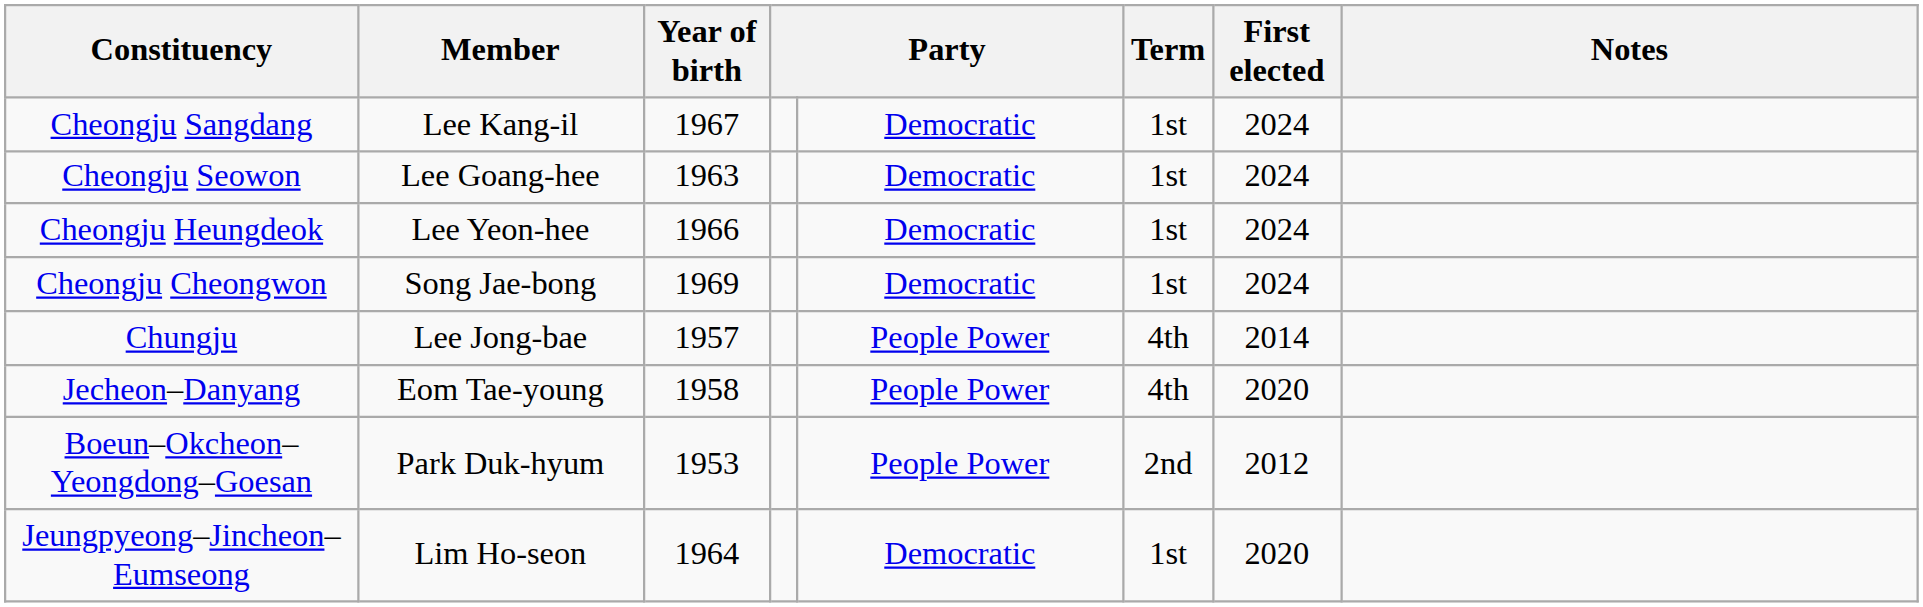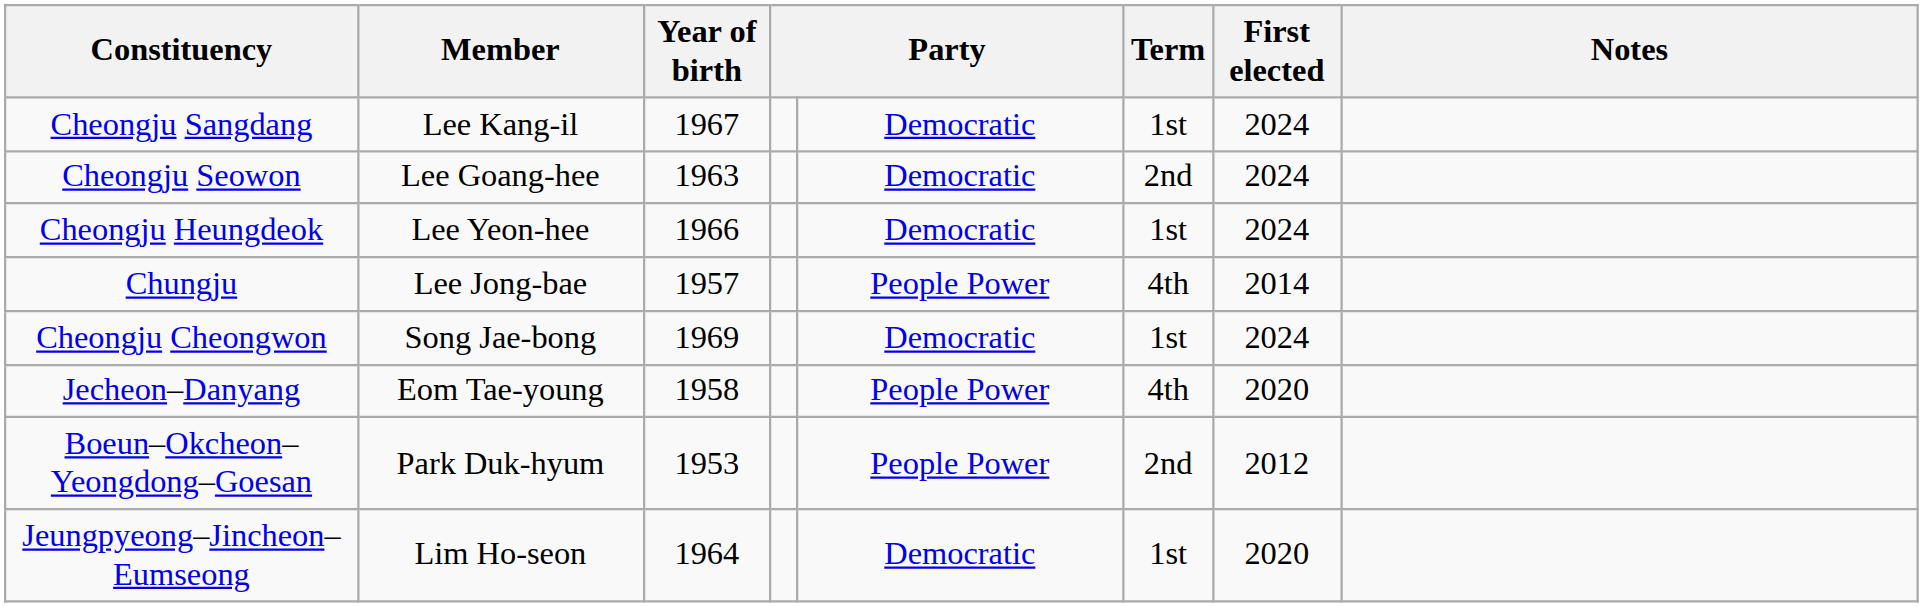Cheongju Seowon | Term: 1st -> 2nd
rows swapped: Cheongju Cheongwon <-> Chungju
